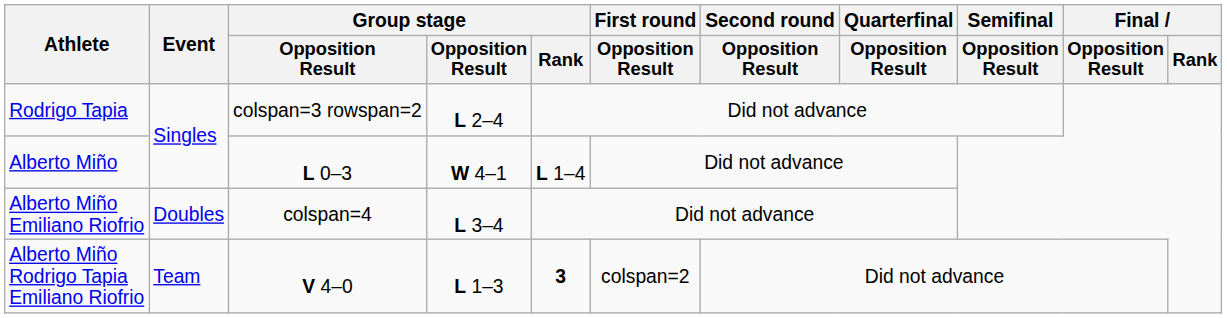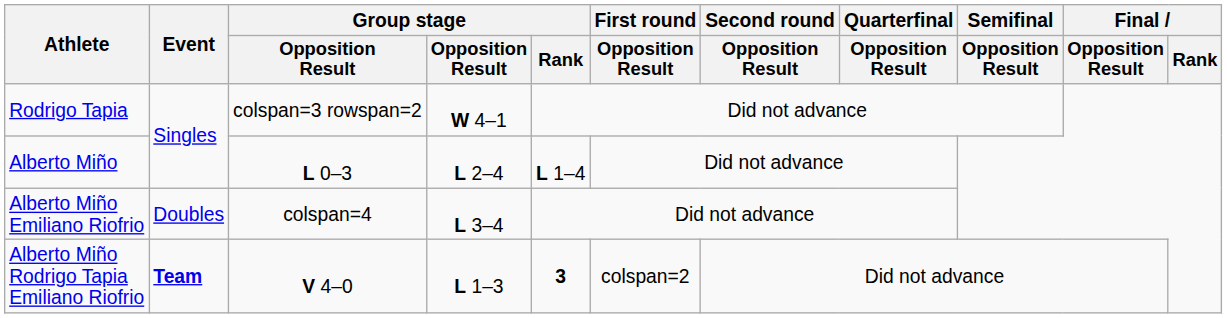Rodrigo Tapia | column 4: L 2–4 -> W 4–1
Alberto Miño | column 4: W 4–1 -> L 2–4
Alberto Miño Rodrigo Tapia Emiliano Riofrio | Event: normal -> bold
